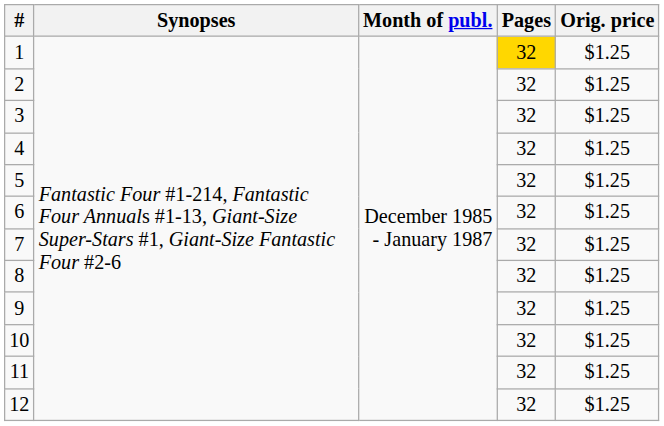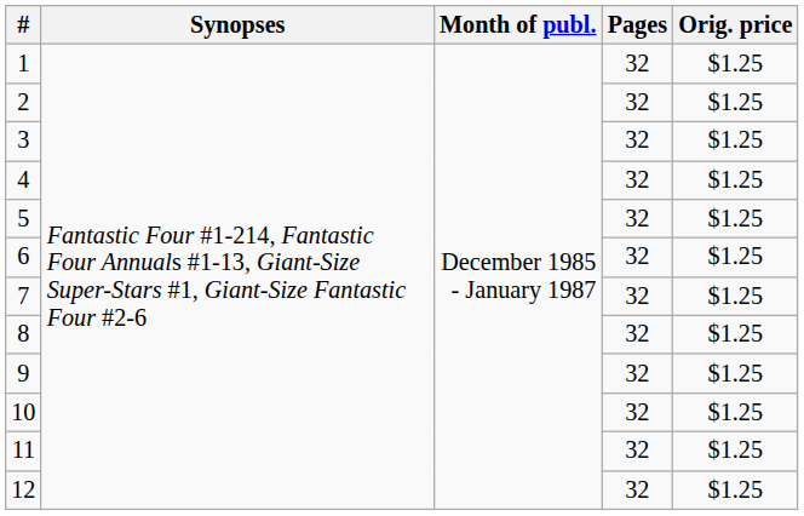1 | Pages: gold background -> no background
